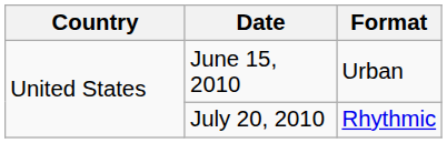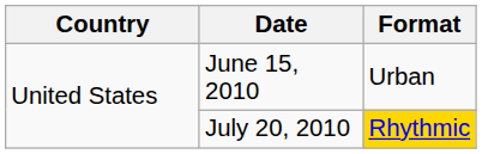July 20, 2010 | Format: no background -> gold background
